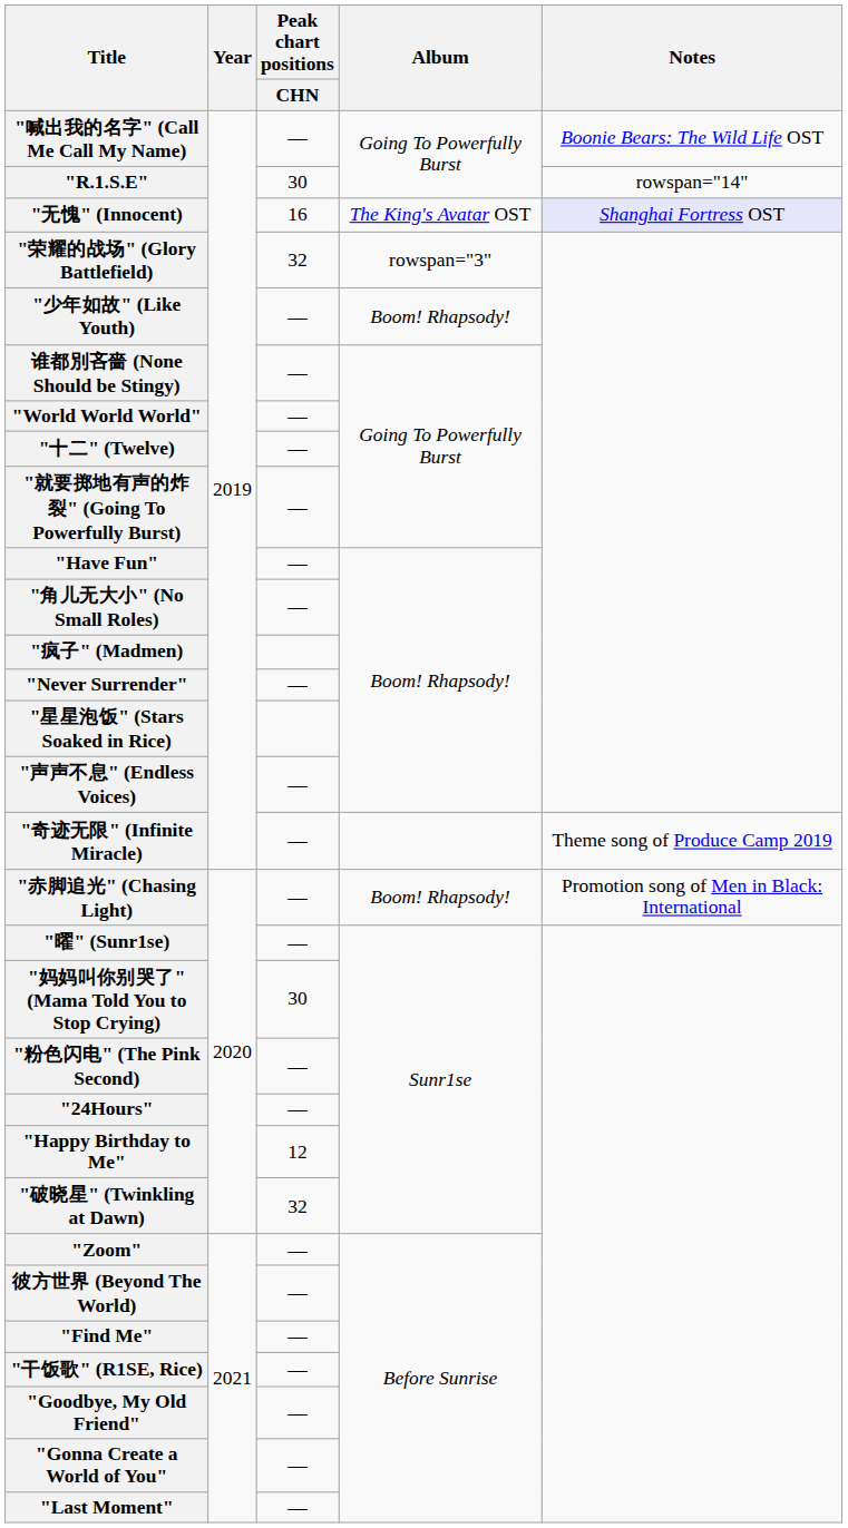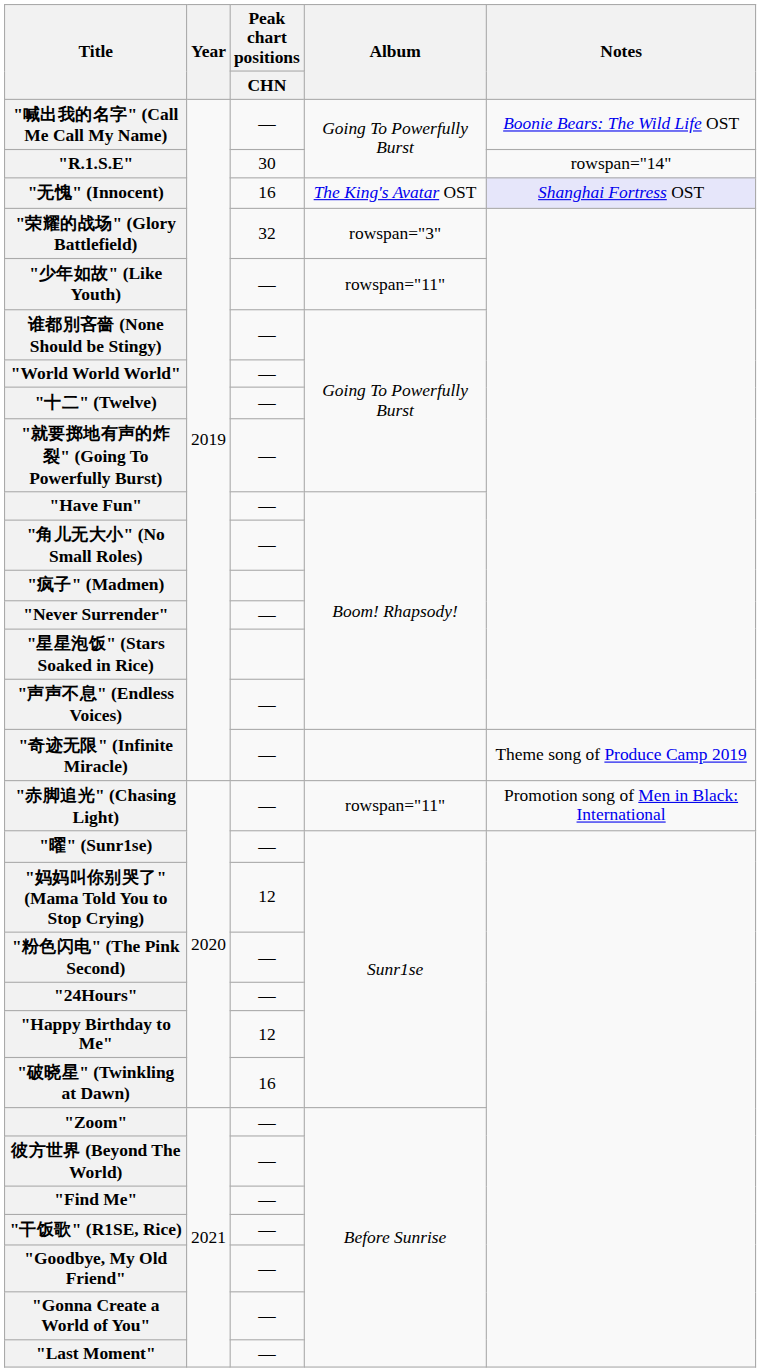"少年如故" (Like Youth) | Album: Boom! Rhapsody! -> rowspan="11"
"赤脚追光" (Chasing Light) | Album: Boom! Rhapsody! -> rowspan="11"
"妈妈叫你别哭了" (Mama Told You to Stop Crying) | Peak chart positions / CHN: 30 -> 12
"破晓星" (Twinkling at Dawn) | Peak chart positions / CHN: 32 -> 16
